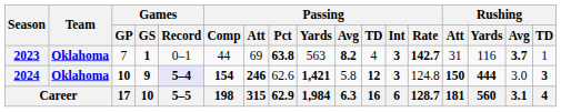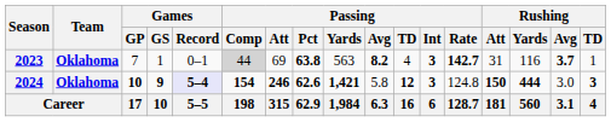2023 | Games / GS: bold -> normal
2023 | Passing / Comp: no background -> lightgrey background
2024 | Passing / Pct: normal -> bold
